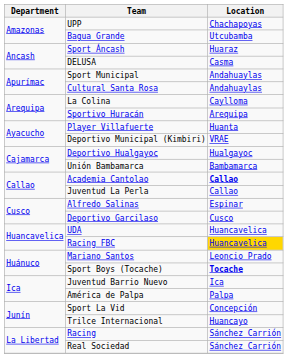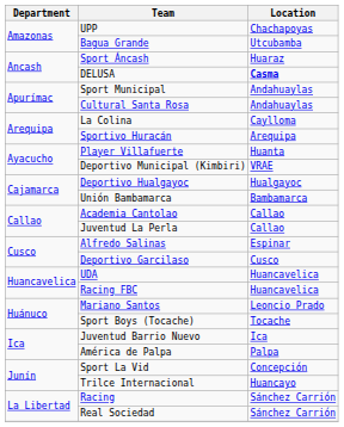DELUSA | Location: normal -> bold
Academia Cantolao | Location: bold -> normal
Racing FBC | Location: gold background -> no background
Sport Boys (Tocache) | Location: bold -> normal
